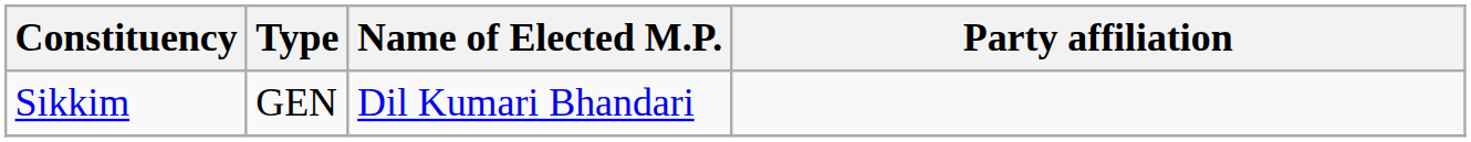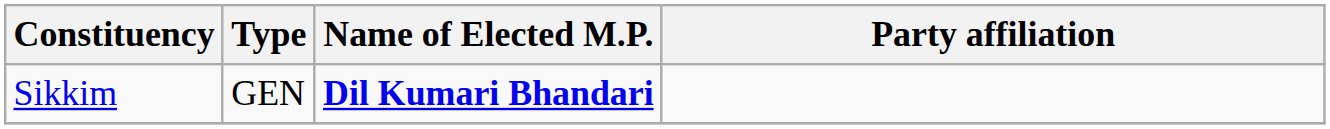Sikkim | Name of Elected M.P.: normal -> bold
